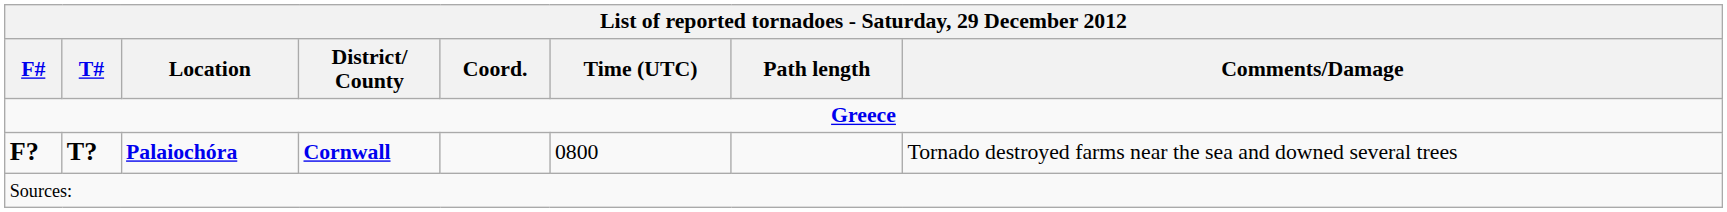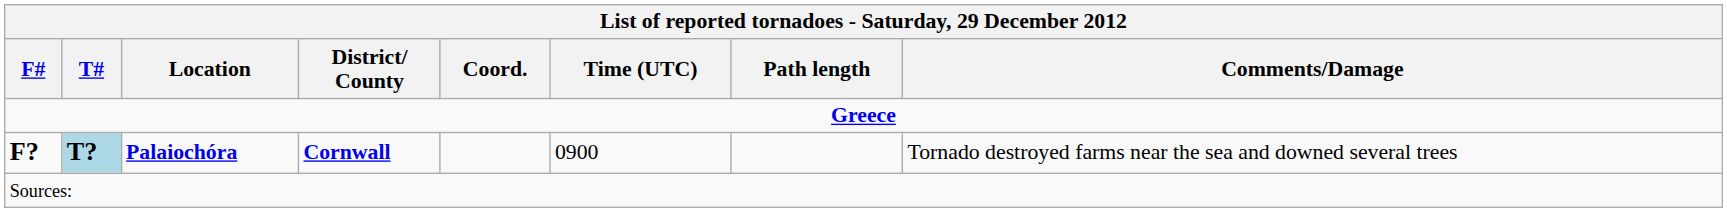F? | T#: no background -> lightblue background
F? | Time (UTC): 0800 -> 0900
